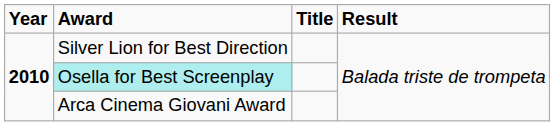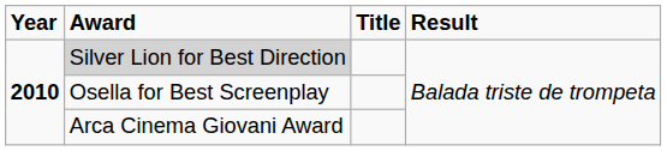Silver Lion for Best Direction | Award: no background -> lightgrey background
Osella for Best Screenplay | Award: paleturquoise background -> no background
